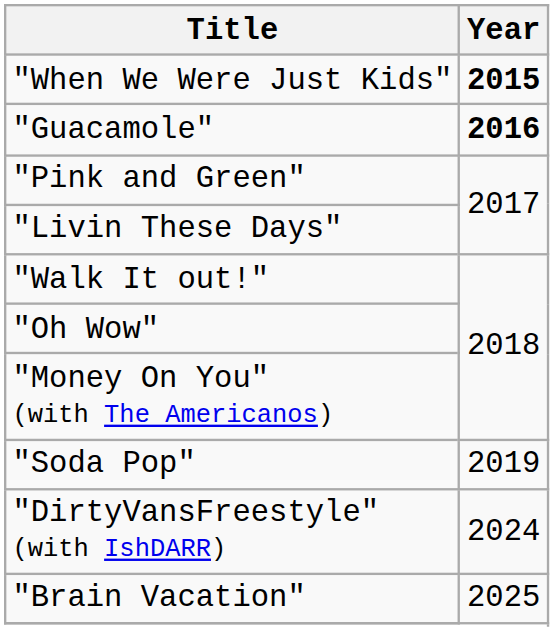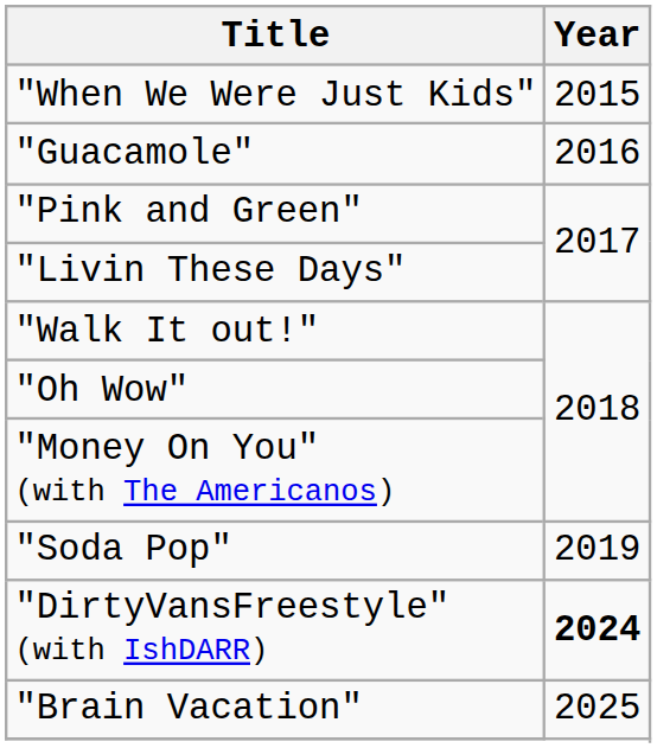"When We Were Just Kids" | Year: bold -> normal
"Guacamole" | Year: bold -> normal
"DirtyVansFreestyle" (with IshDARR) | Year: normal -> bold
